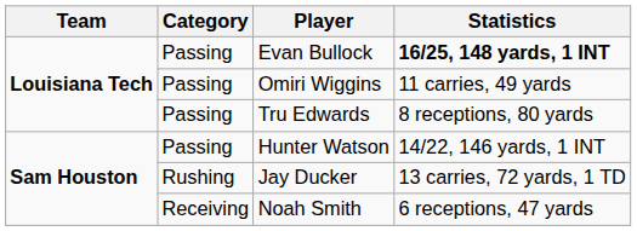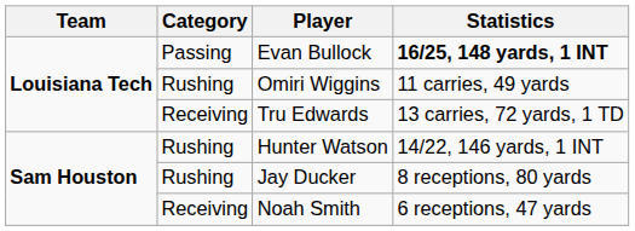Omiri Wiggins | Category: Passing -> Rushing
Tru Edwards | Category: Passing -> Receiving
Tru Edwards | Statistics: 8 receptions, 80 yards -> 13 carries, 72 yards, 1 TD
Hunter Watson | Category: Passing -> Rushing
Jay Ducker | Statistics: 13 carries, 72 yards, 1 TD -> 8 receptions, 80 yards
